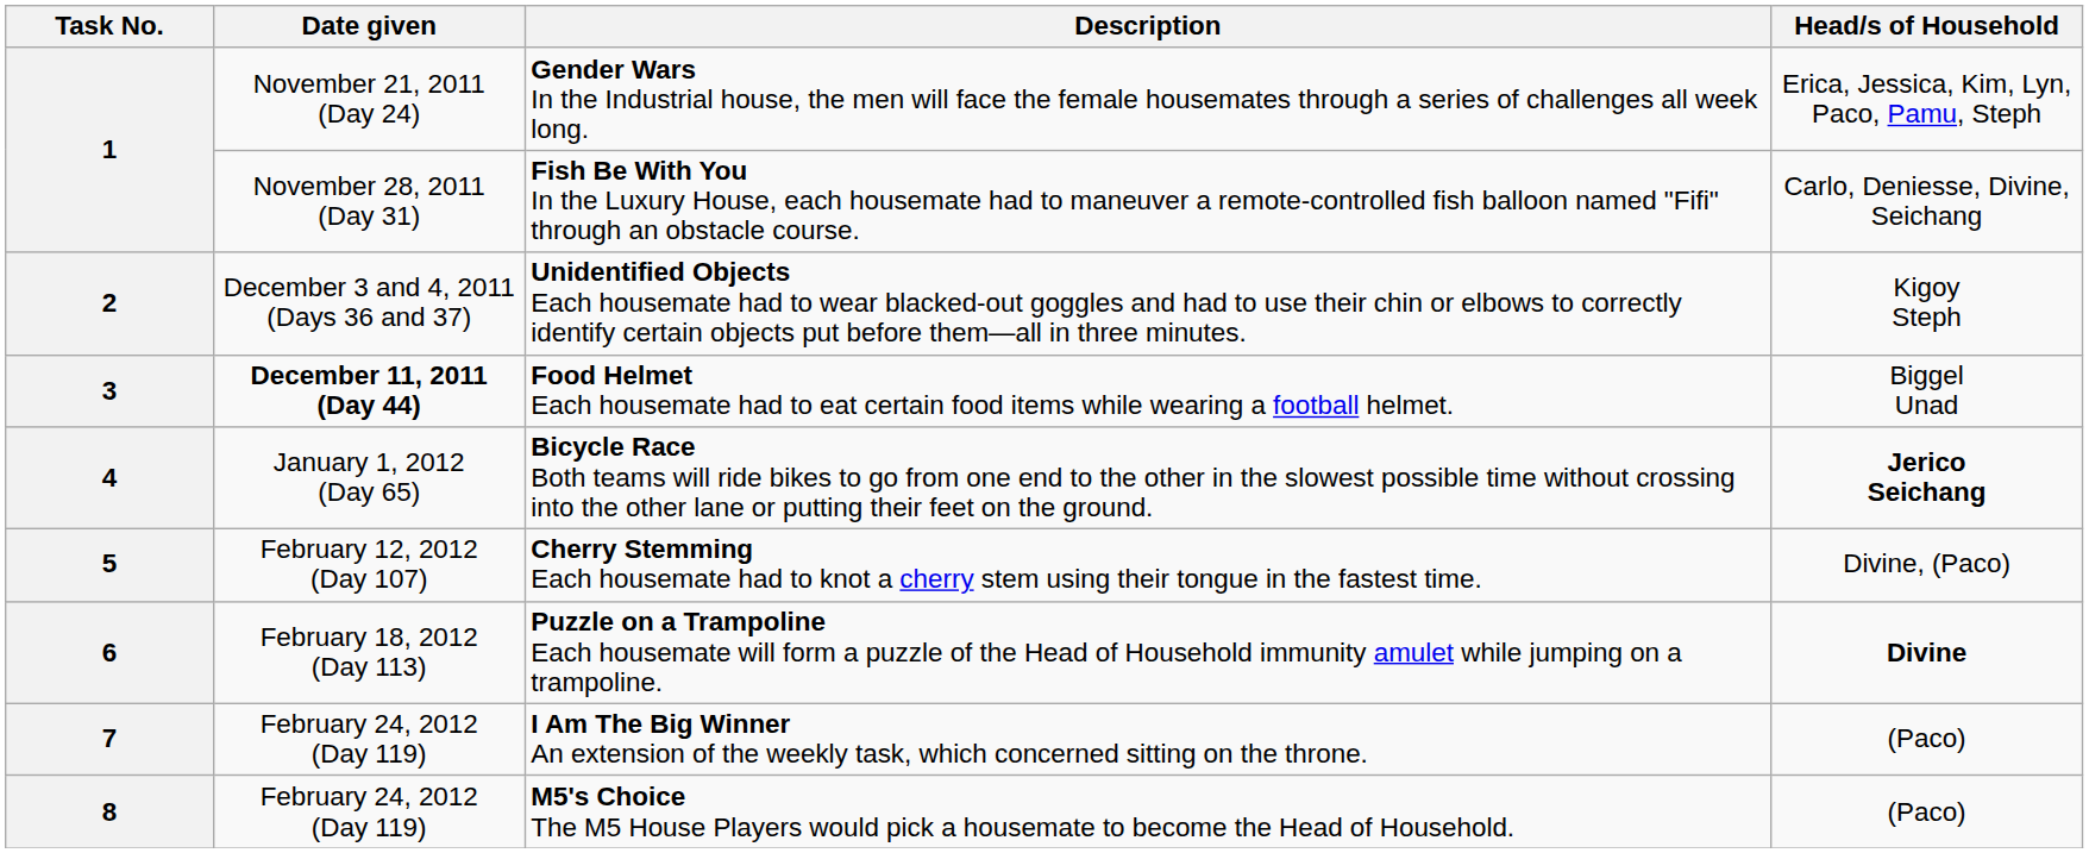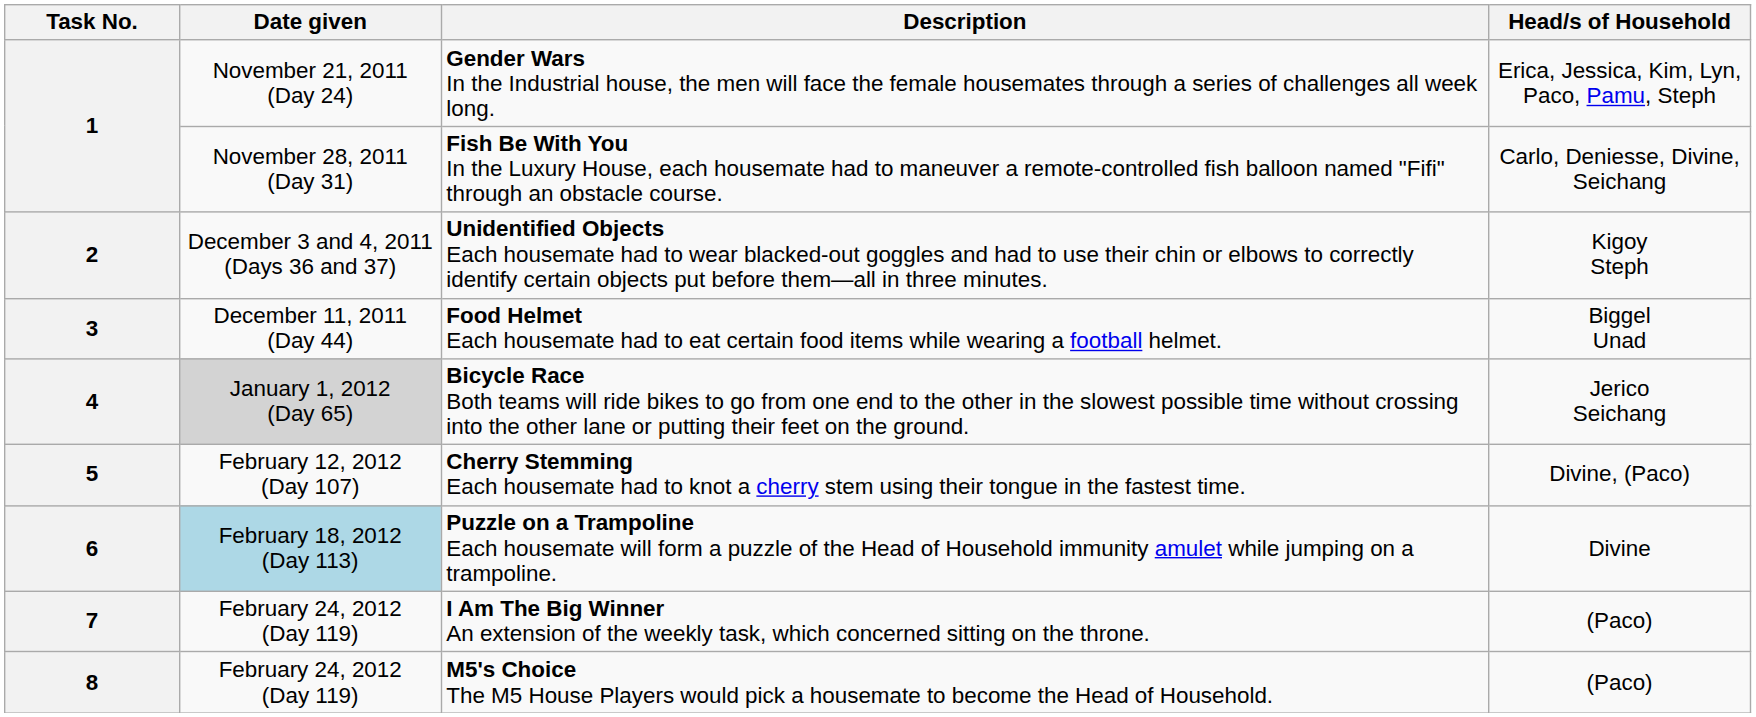row 5 | Date given: bold -> normal
row 6 | Date given: no background -> lightgrey background
row 6 | Head/s of Household: bold -> normal
row 8 | Date given: no background -> lightblue background
row 8 | Head/s of Household: bold -> normal
